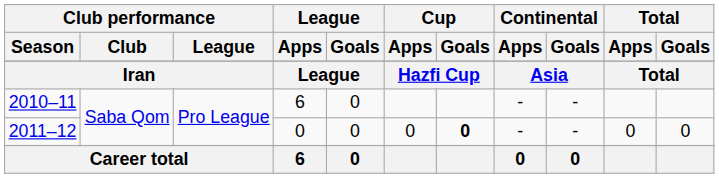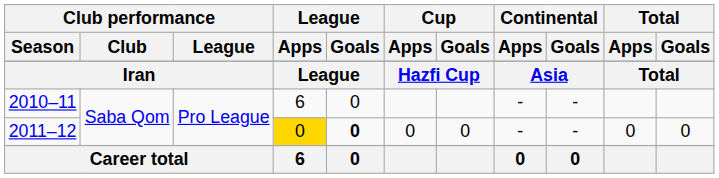2011–12 | League / Apps: no background -> gold background
2011–12 | League / Goals: normal -> bold
2011–12 | Cup / Goals: bold -> normal
